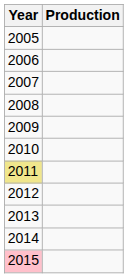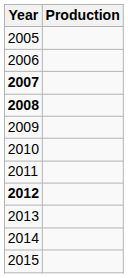2007 | Year: normal -> bold
2008 | Year: normal -> bold
2011 | Year: khaki background -> no background
2012 | Year: normal -> bold
2015 | Year: pink background -> no background
